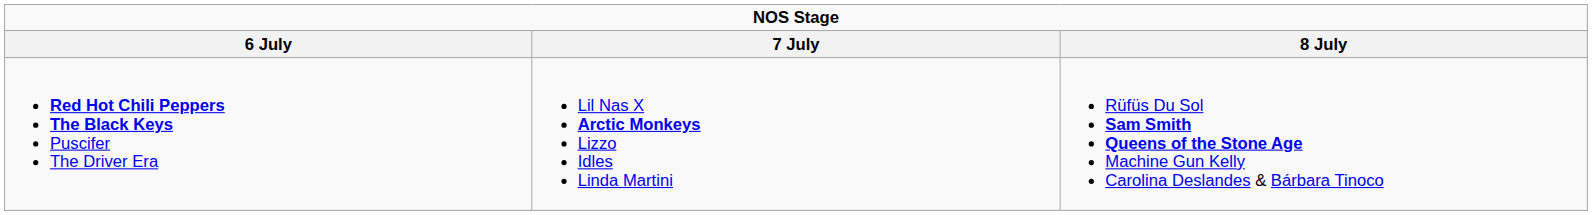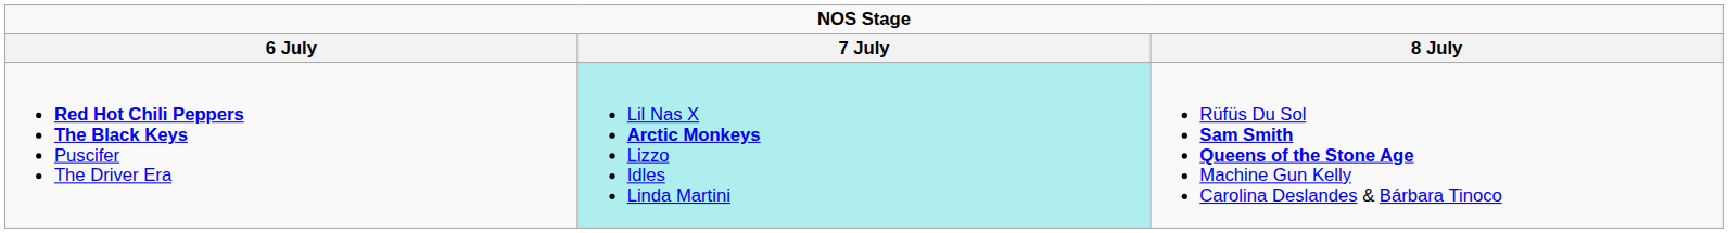Red Hot Chili Peppers The Black Keys Puscifer The Driver Era | 7 July: no background -> paleturquoise background
